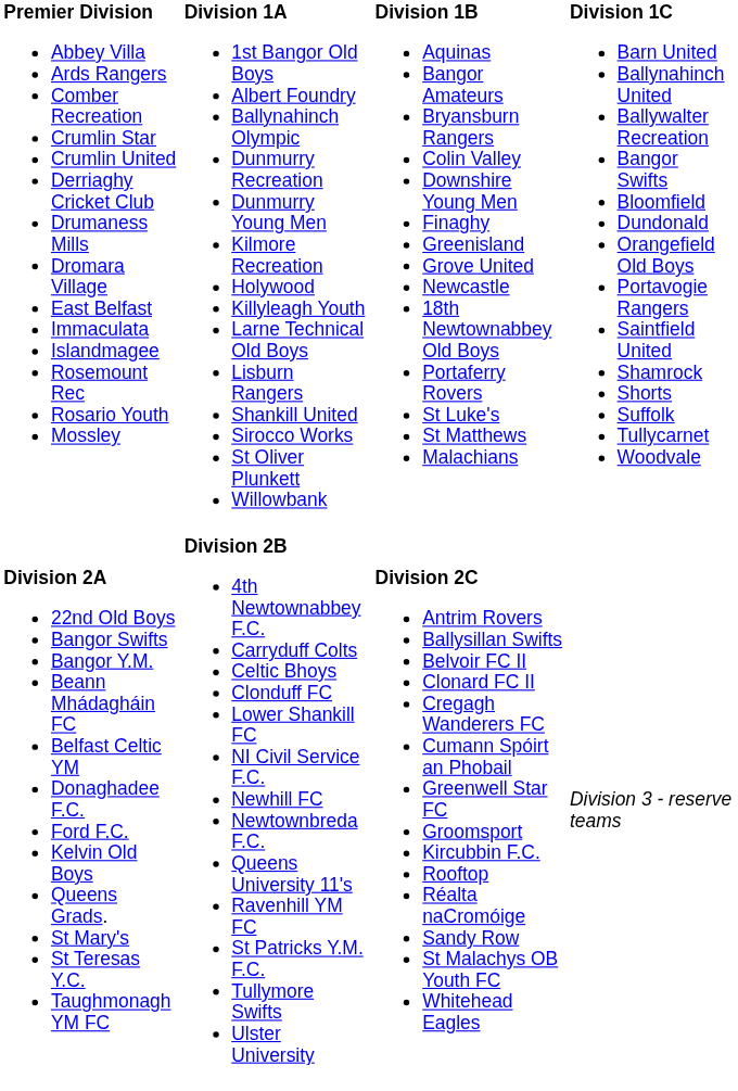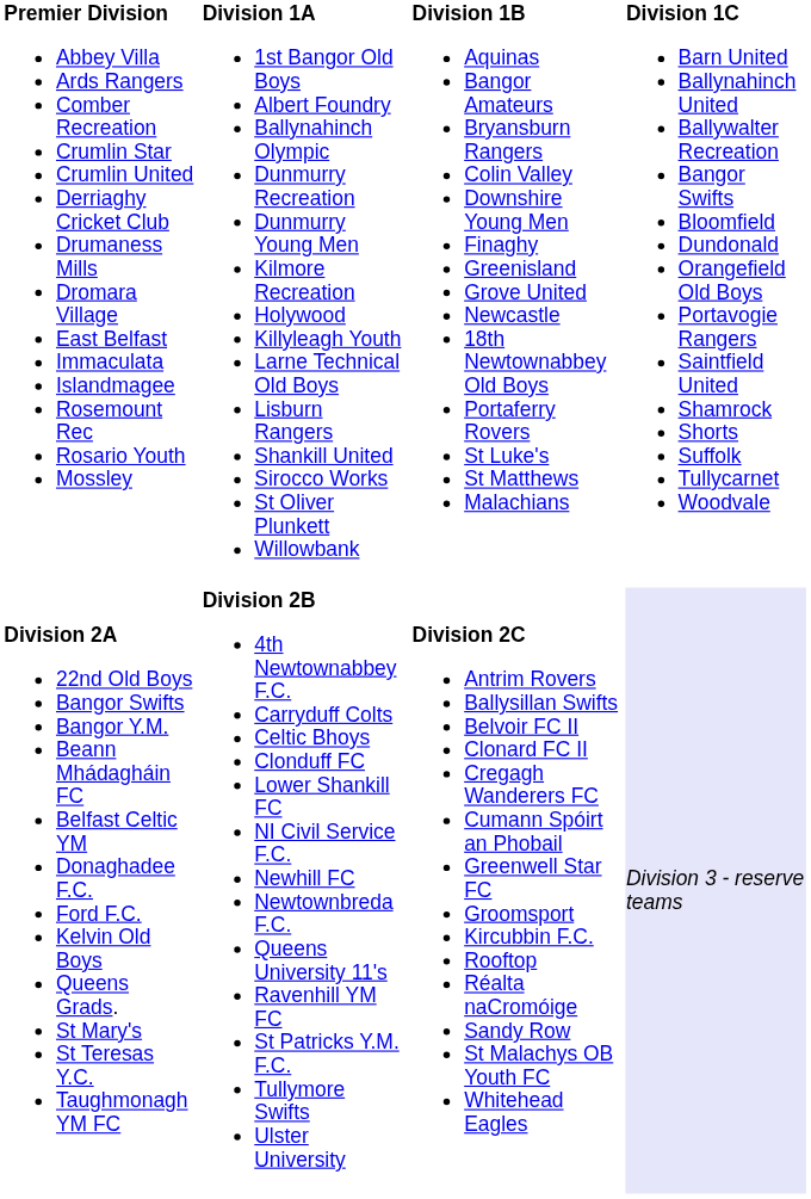row 2 | column 4: no background -> lavender background
